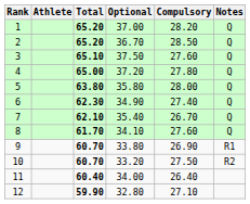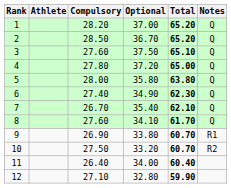columns swapped: Compulsory <-> Total
